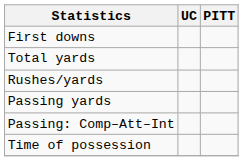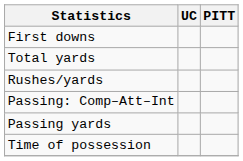rows swapped: Passing yards <-> Passing: Comp–Att–Int
